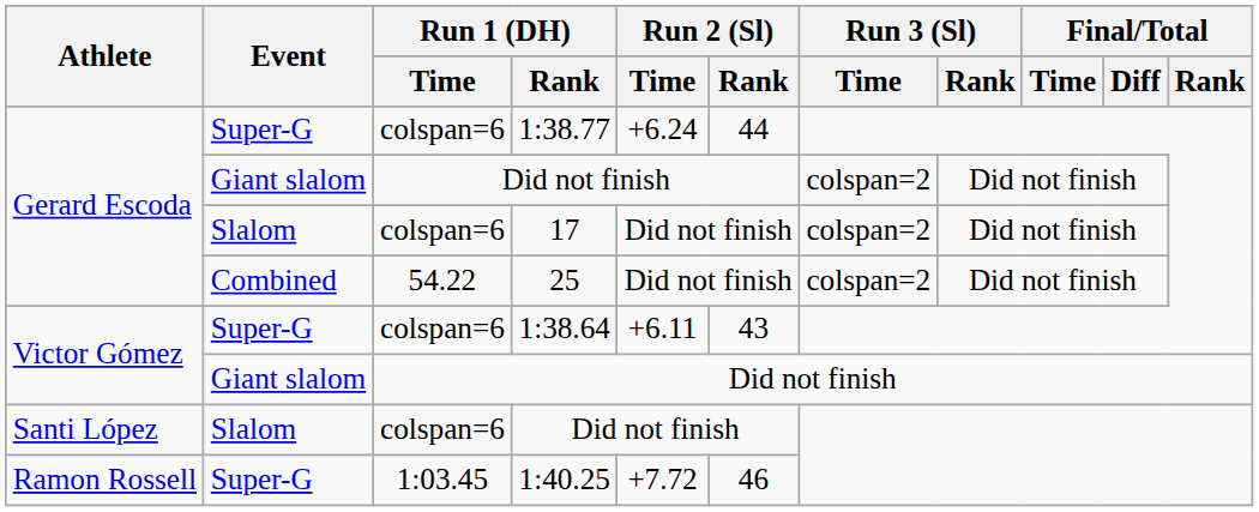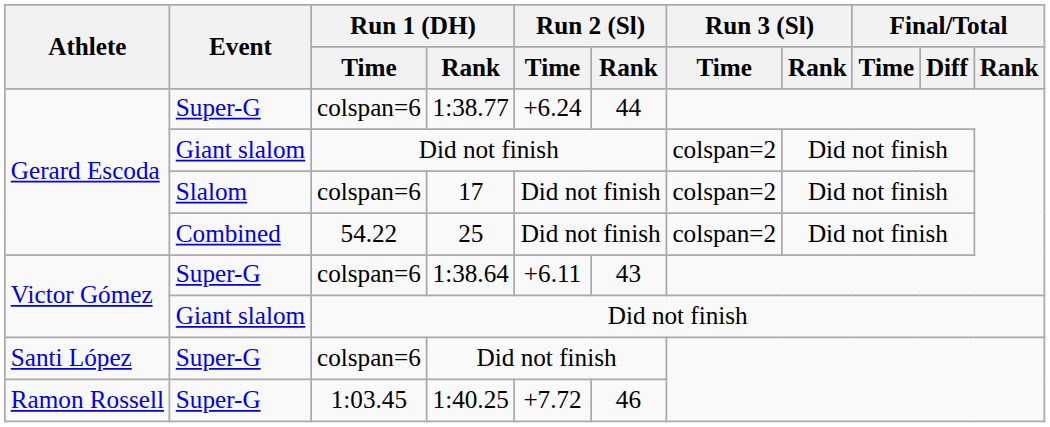Santi López / Did not finish | Event: Slalom -> Super-G
